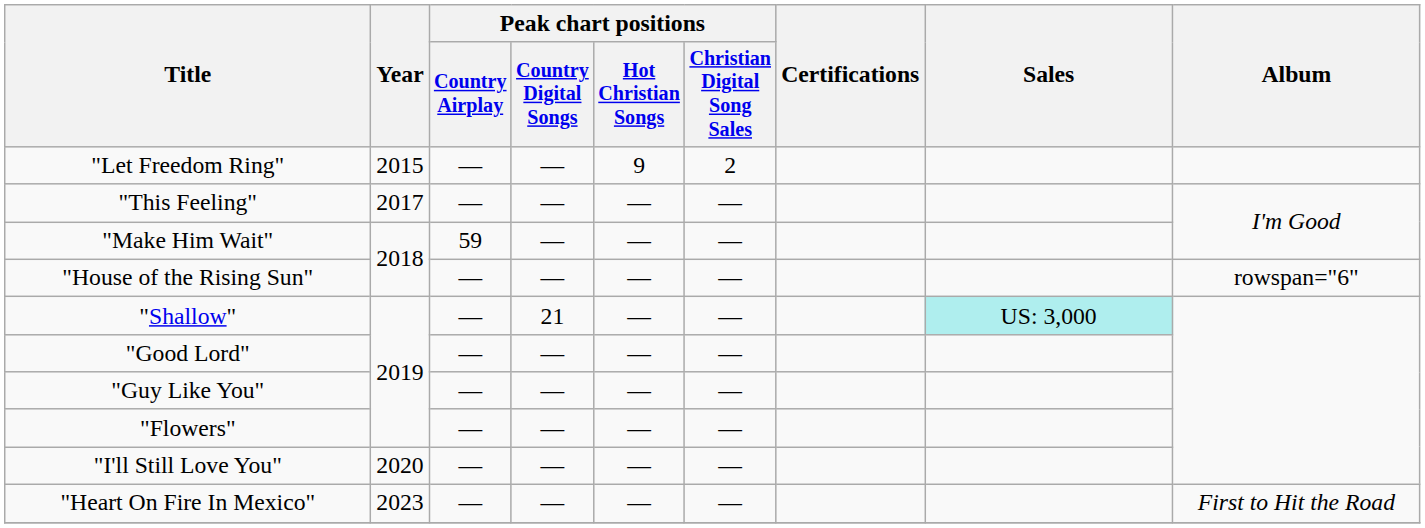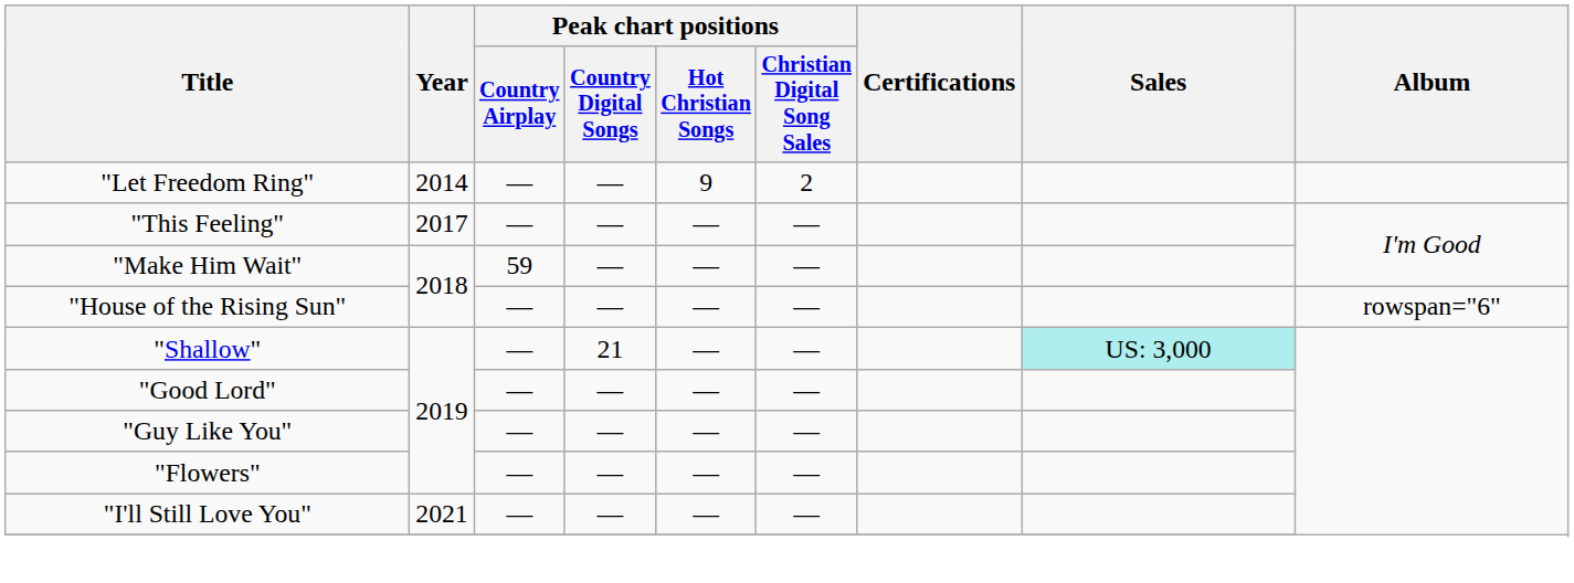"Let Freedom Ring" | Year: 2015 -> 2014
"I'll Still Love You" | Year: 2020 -> 2021
- row: "Heart On Fire In Mexico" | 2023 | — | — | — | — | First to Hit the Road
